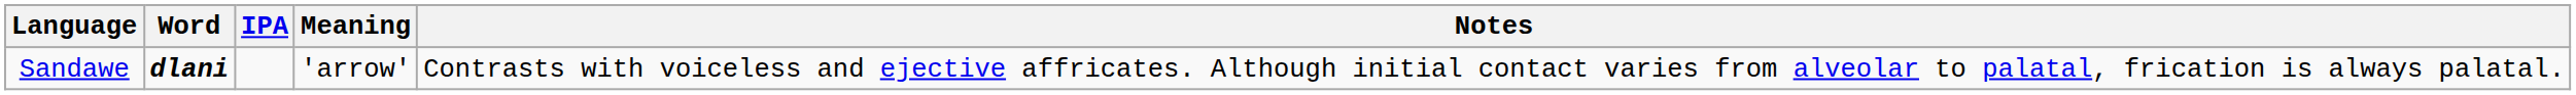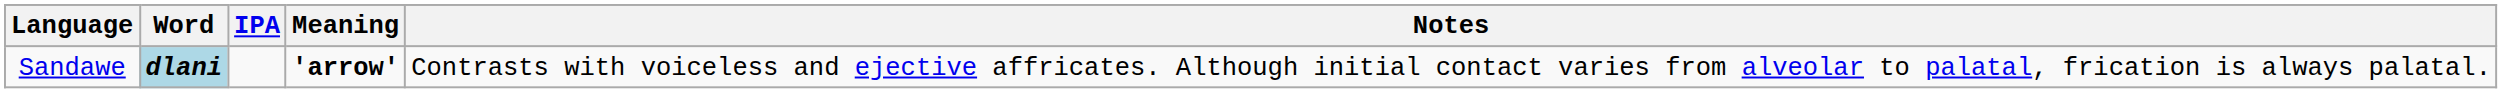Sandawe | Word: no background -> lightblue background
Sandawe | Meaning: normal -> bold
